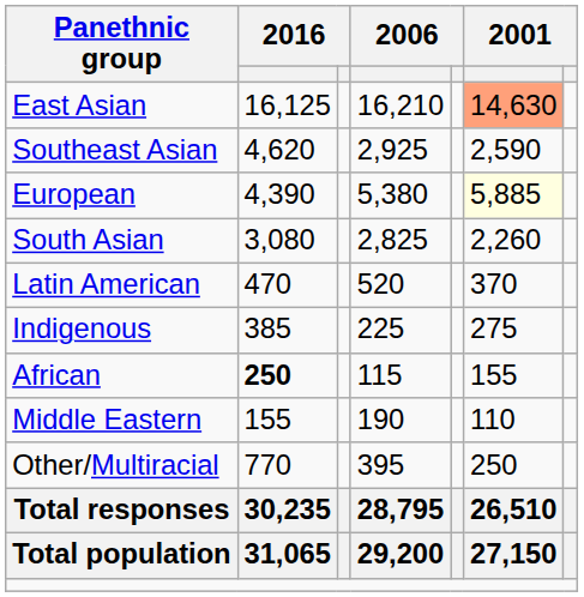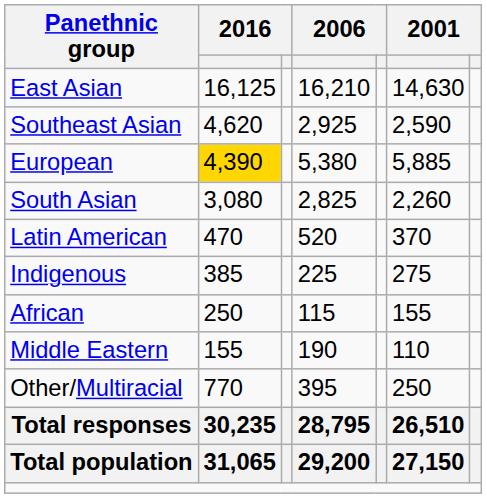East Asian | column 6: lightsalmon background -> no background
European | column 2: no background -> gold background
European | column 6: lightyellow background -> no background
African | column 2: bold -> normal
